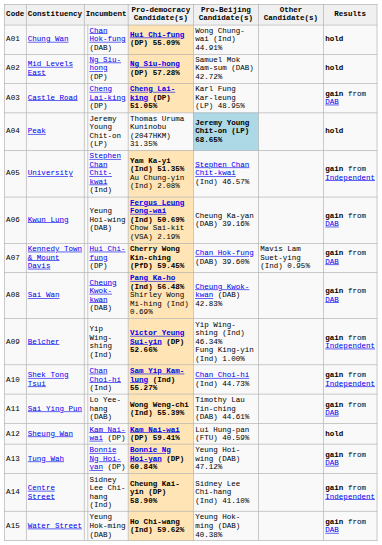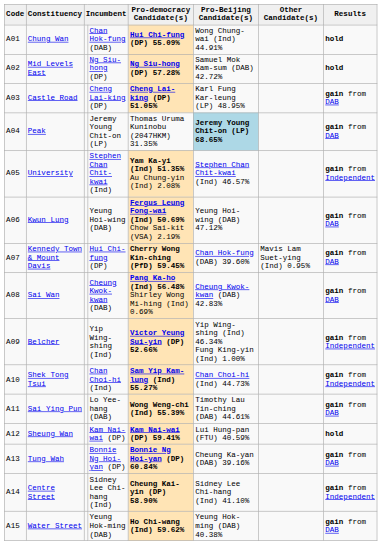Peak | column 8: hold -> gain from DAB
Kwun Lung | Pro-Beijing Candidate(s): Cheung Ka-yan (DAB) 39.16% -> Yeung Hoi-wing (DAB) 47.12%
Tung Wah | Pro-Beijing Candidate(s): Yeung Hoi-wing (DAB) 47.12% -> Cheung Ka-yan (DAB) 39.16%
